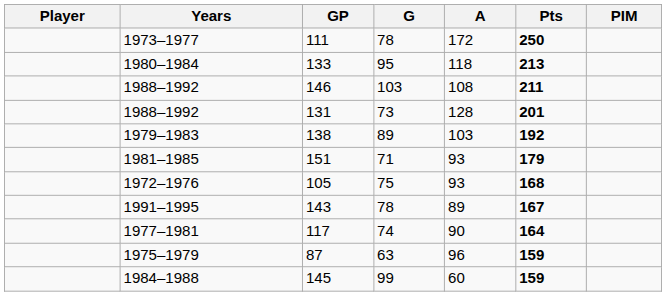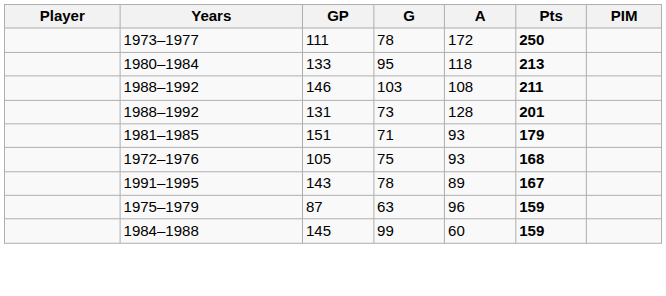- row: 1979–1983 | 138 | 89 | 103 | 192
- row: 1977–1981 | 117 | 74 | 90 | 164
